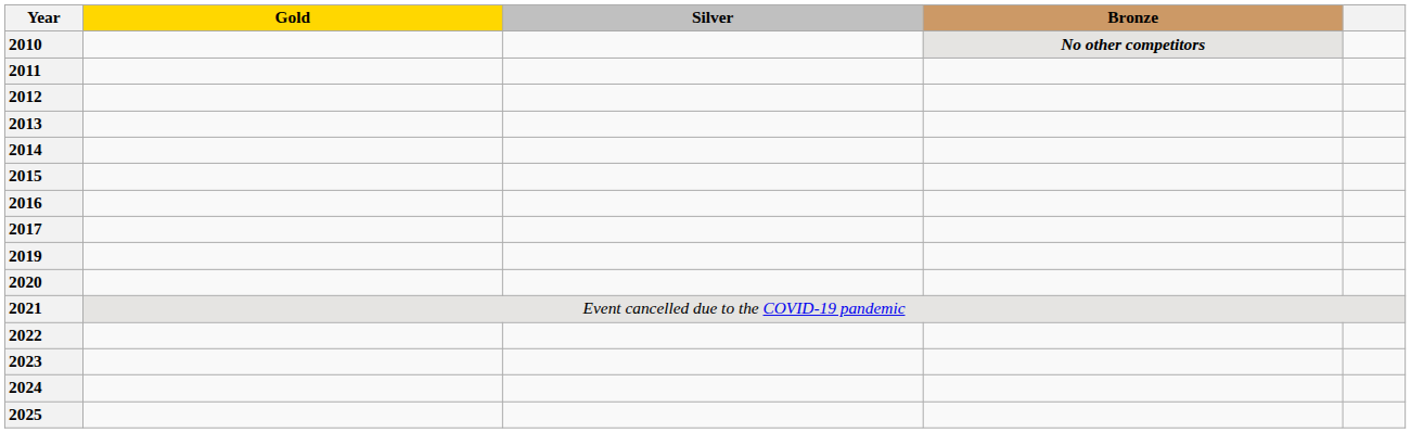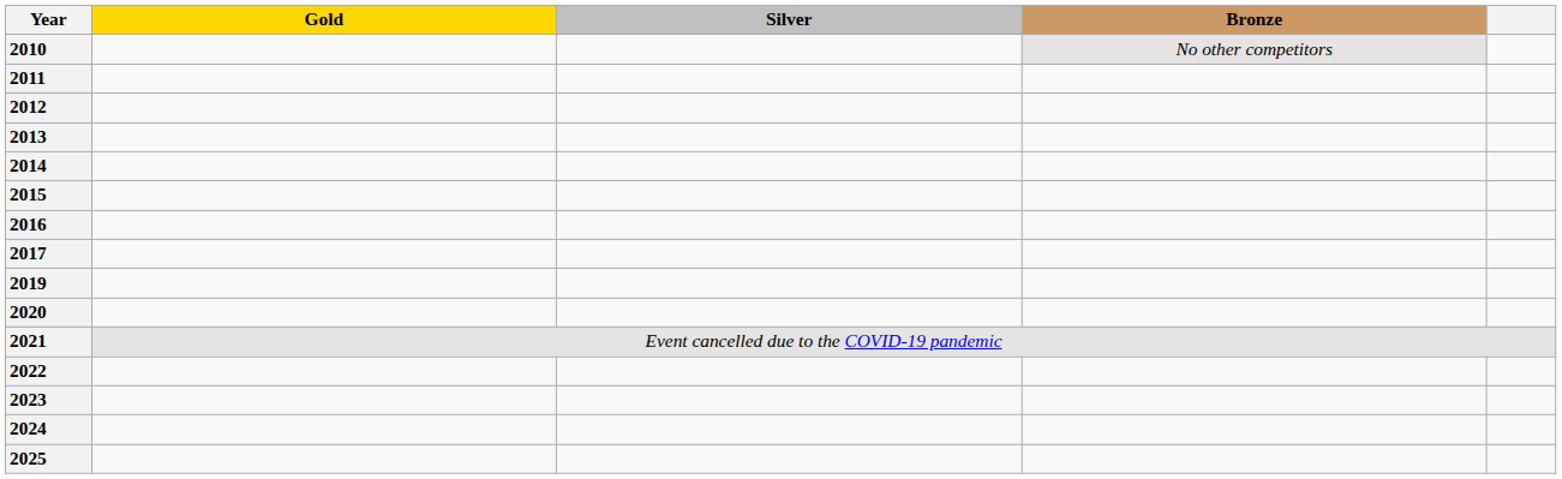2010 | Bronze: bold -> normal
